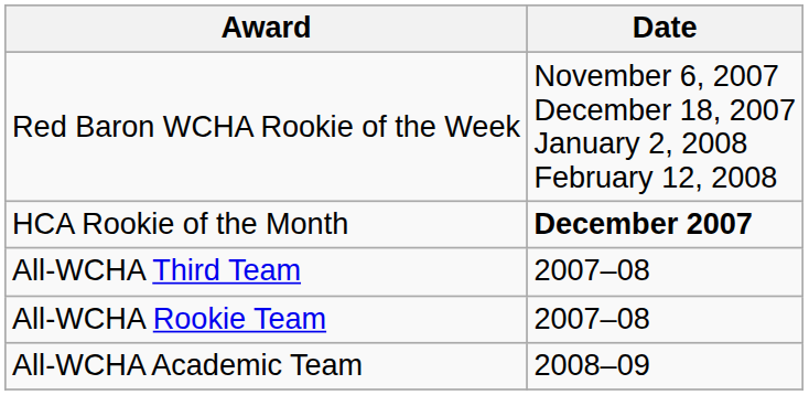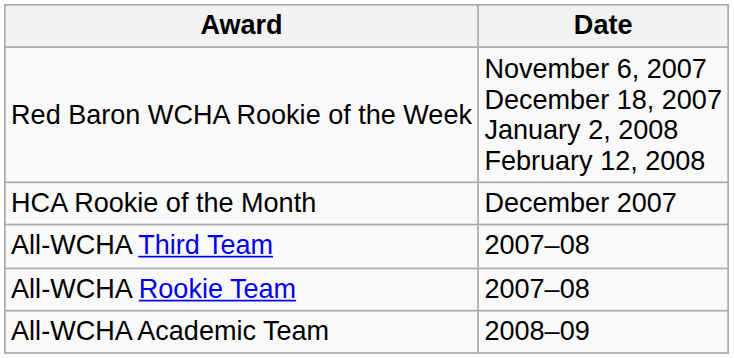HCA Rookie of the Month | Date: bold -> normal
